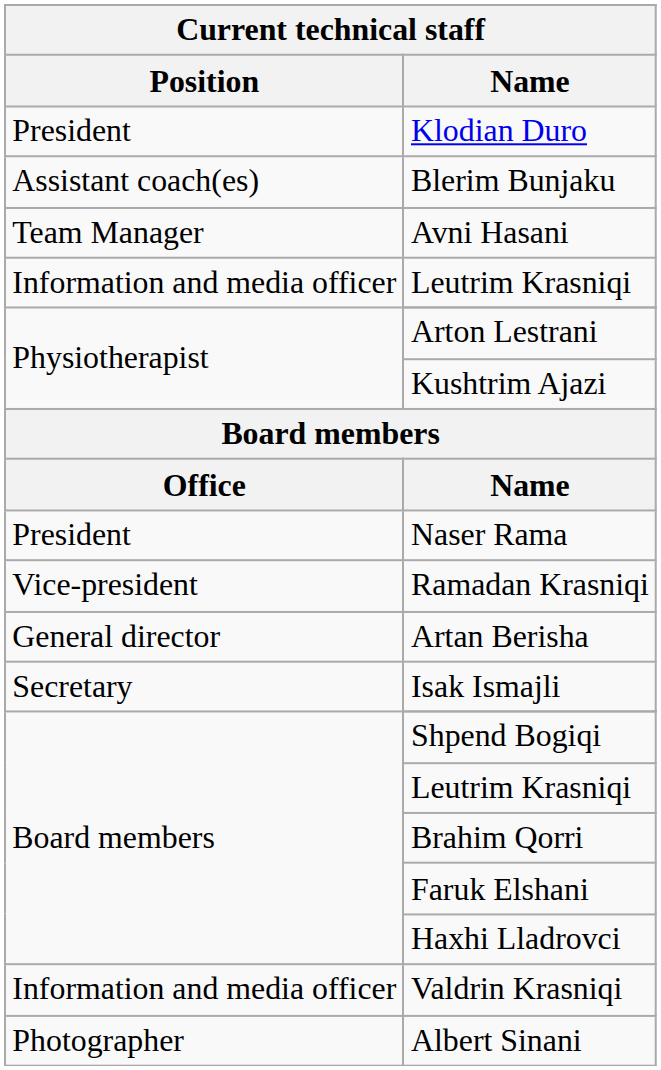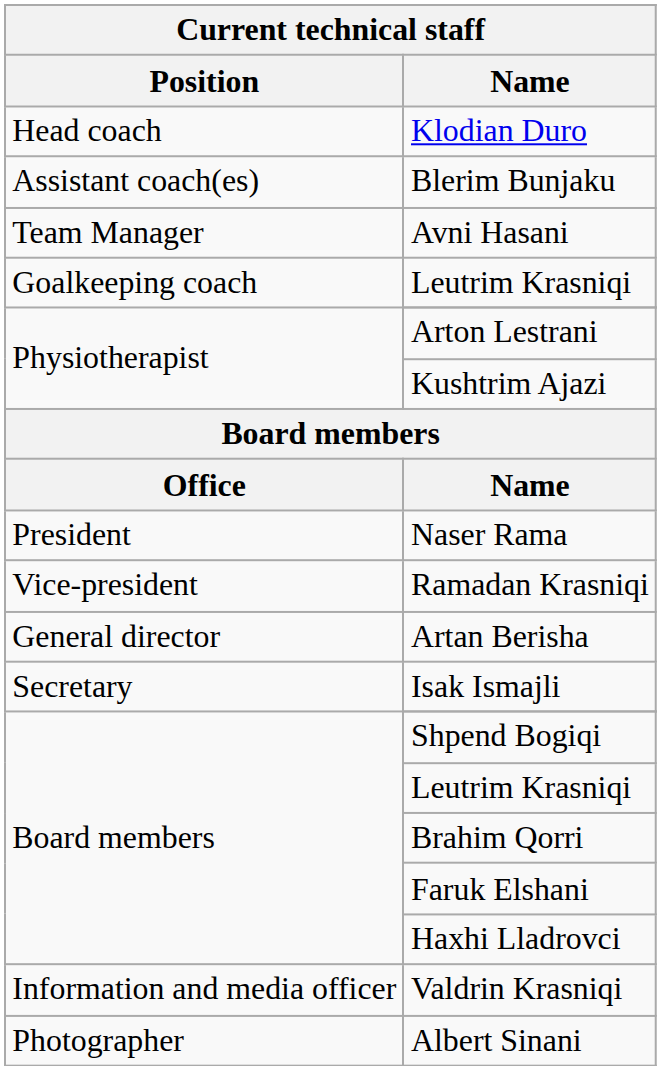row 3 | Position: President -> Head coach
row 6 | Position: Information and media officer -> Goalkeeping coach
